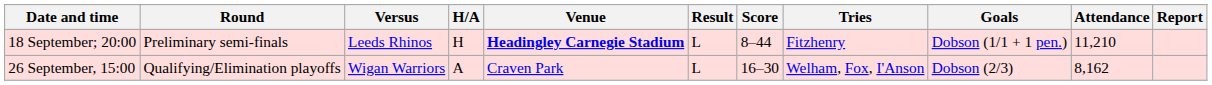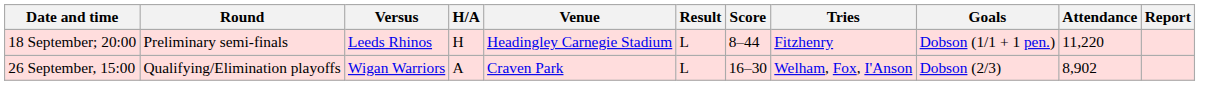18 September; 20:00 | Venue: bold -> normal
18 September; 20:00 | Attendance: 11,210 -> 11,220
26 September, 15:00 | Attendance: 8,162 -> 8,902
